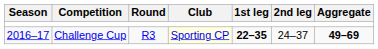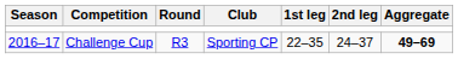Challenge Cup | Club: lightyellow background -> no background
Challenge Cup | 1st leg: bold -> normal
